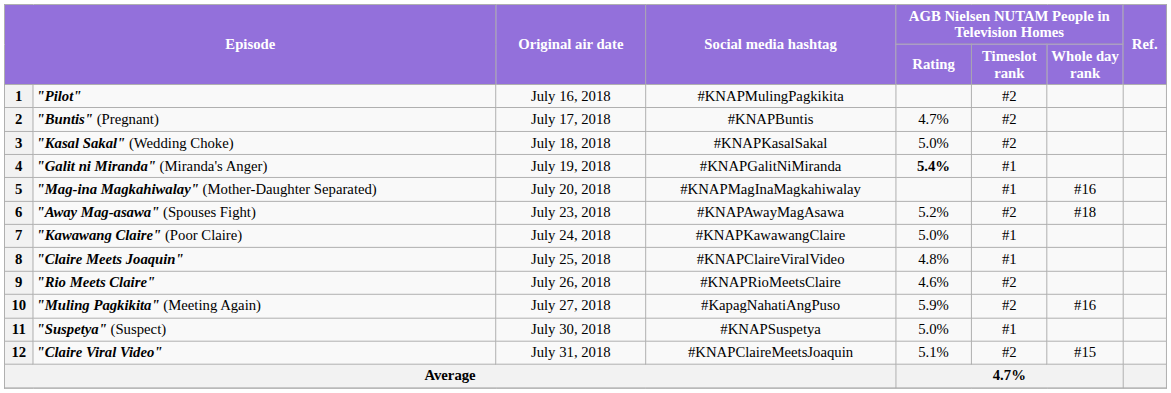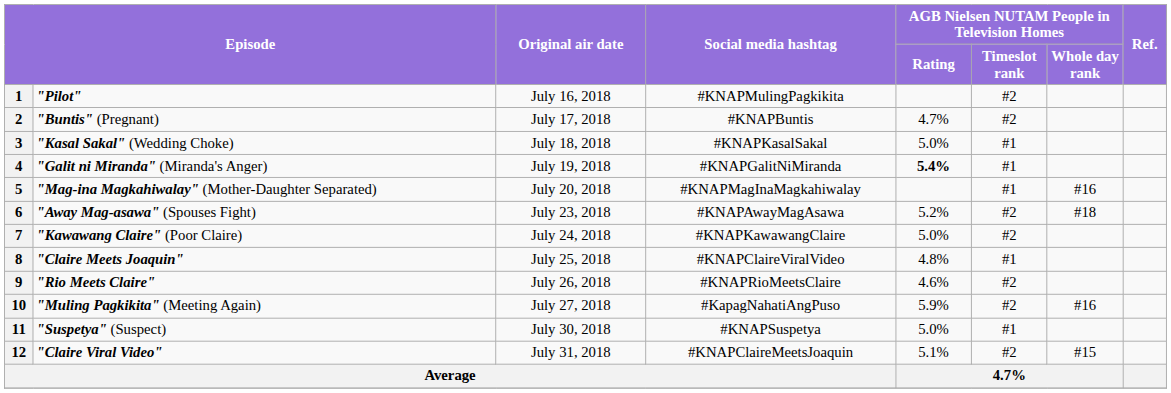3 | AGB Nielsen NUTAM People in Television Homes / Timeslot rank: #2 -> #1
7 | AGB Nielsen NUTAM People in Television Homes / Timeslot rank: #1 -> #2
